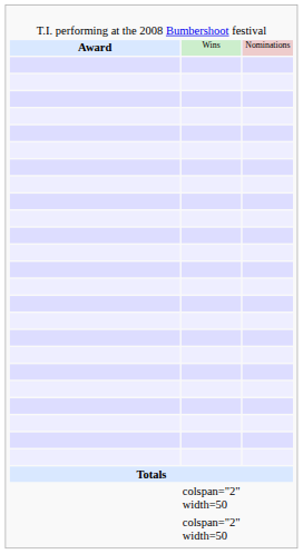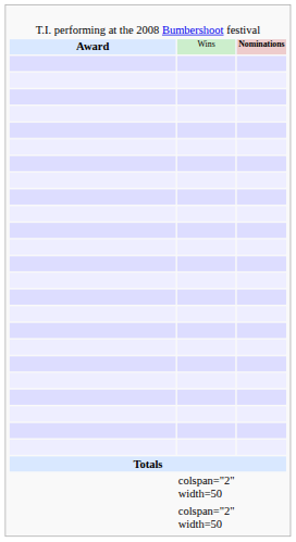Wins | column 3: normal -> bold
